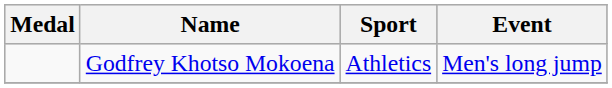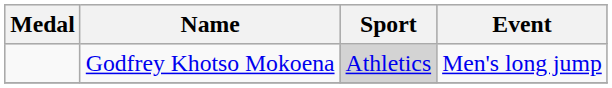Godfrey Khotso Mokoena | Sport: no background -> lightgrey background
